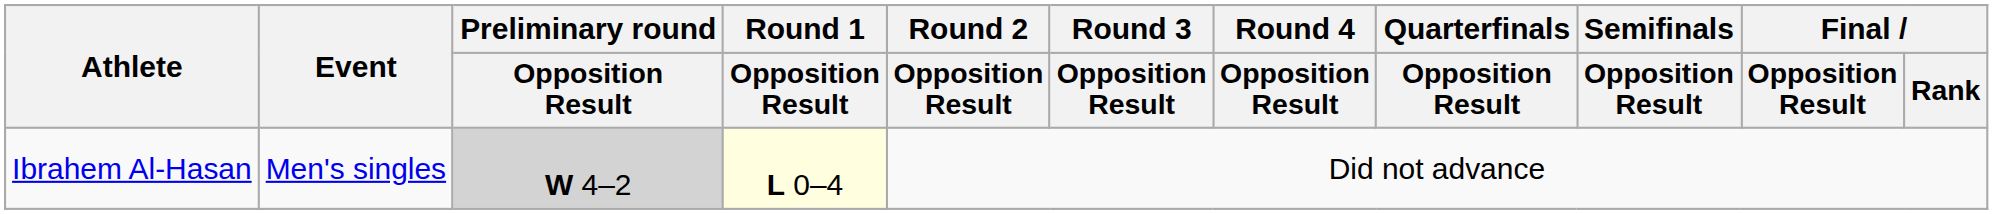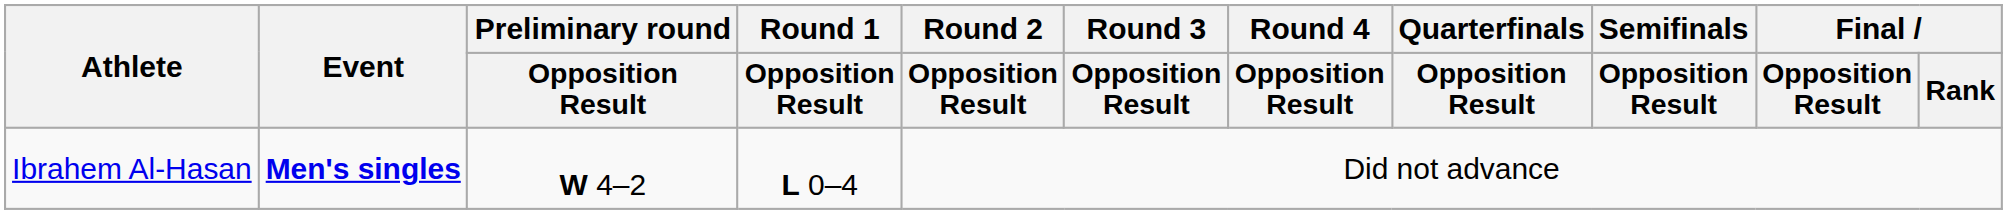Ibrahem Al-Hasan | Event: normal -> bold
Ibrahem Al-Hasan | Preliminary round / Opposition Result: lightgrey background -> no background
Ibrahem Al-Hasan | Round 1 / Opposition Result: lightyellow background -> no background
